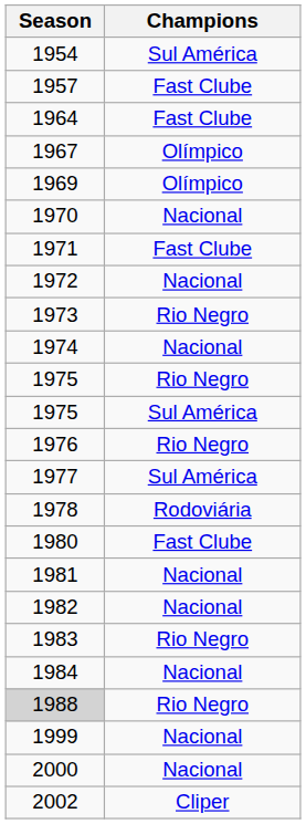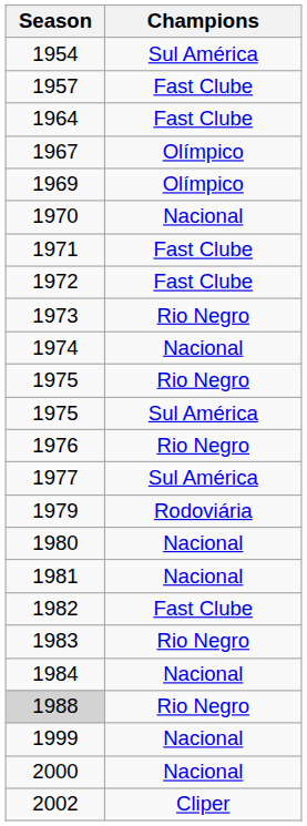row 9 | Champions: Nacional -> Fast Clube
row 16 | Season: 1978 -> 1979
row 17 | Champions: Fast Clube -> Nacional
row 19 | Champions: Nacional -> Fast Clube
